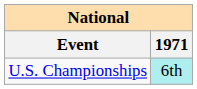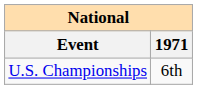U.S. Championships | 1971: paleturquoise background -> no background
